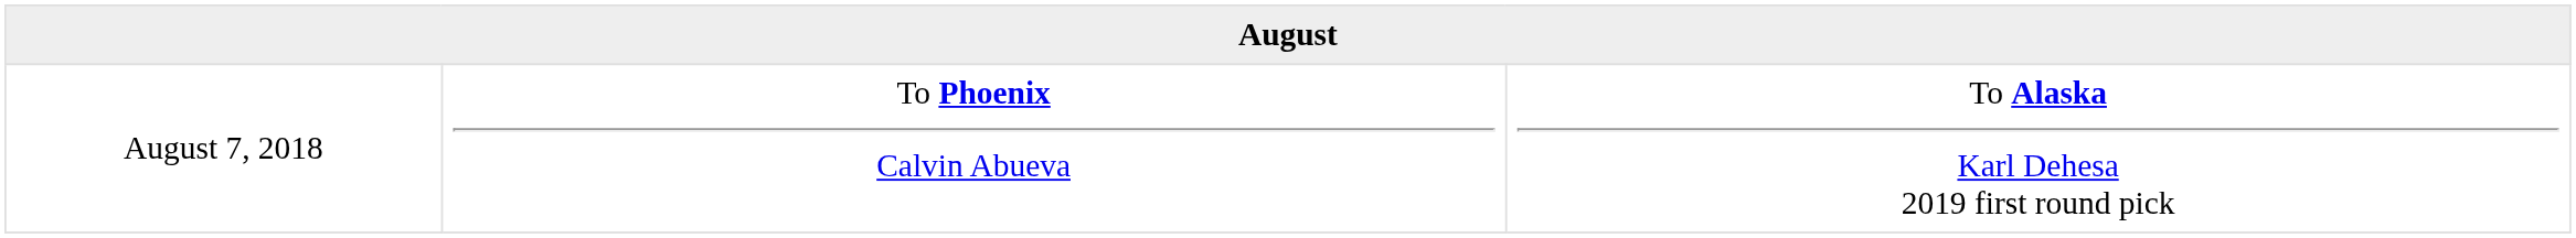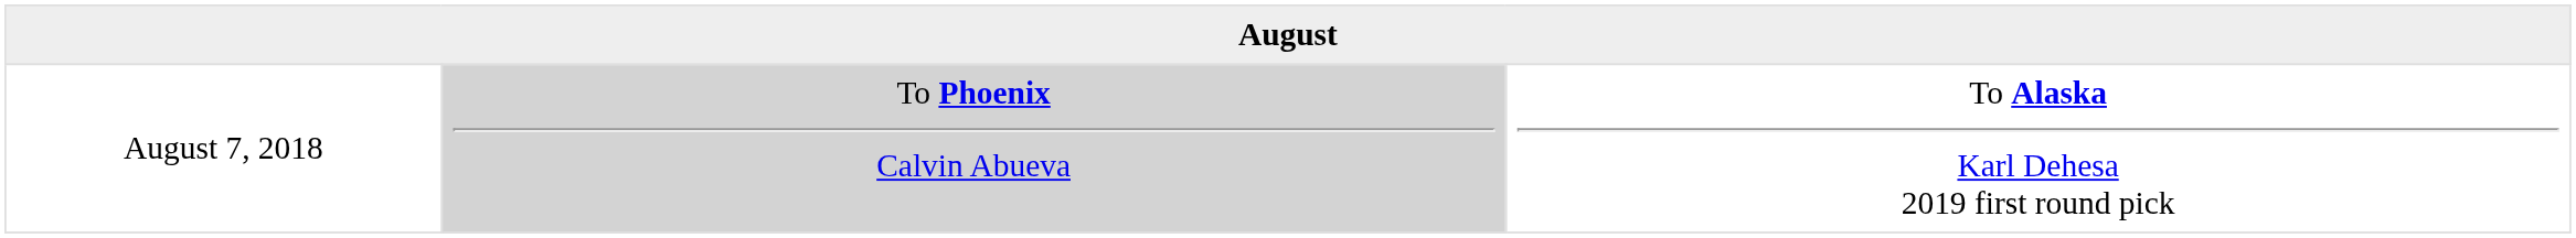August 7, 2018 | column 2: no background -> lightgrey background
